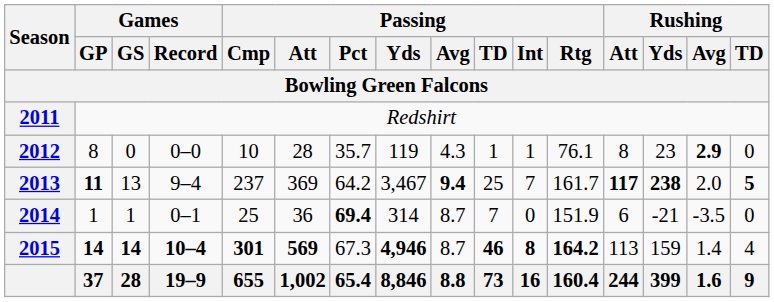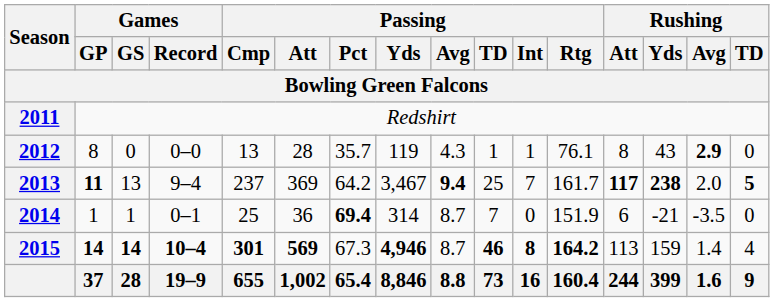2012 | Passing / Cmp: 10 -> 13
2012 | Rushing / Yds: 23 -> 43
